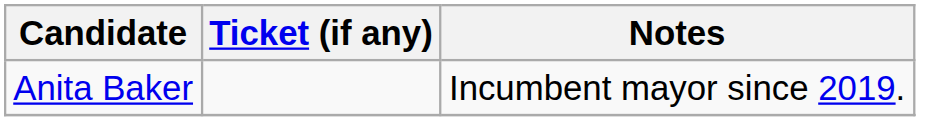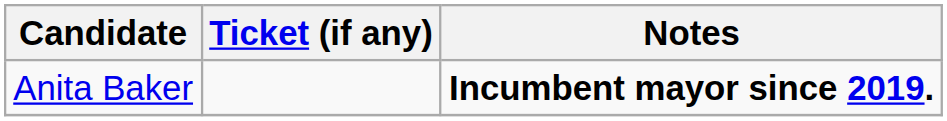Anita Baker | Notes: normal -> bold
